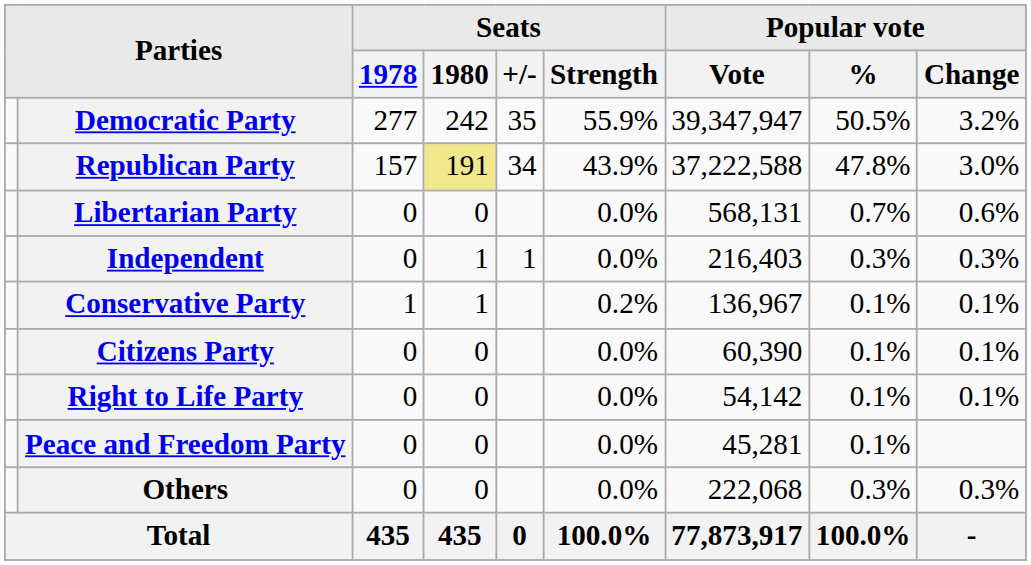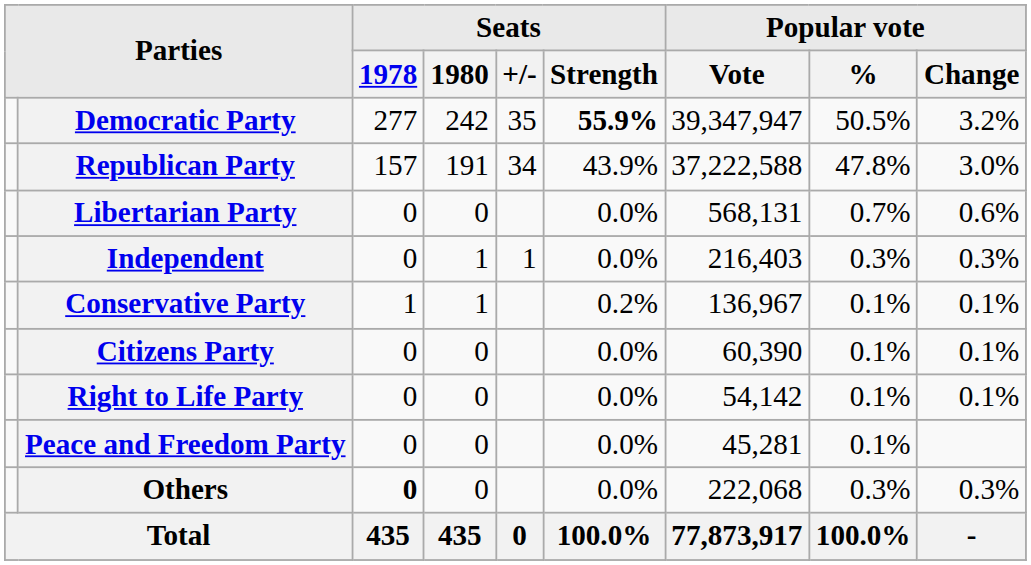Democratic Party | Seats / Strength: normal -> bold
Republican Party | Seats / 1980: khaki background -> no background
Others | Seats / 1978: normal -> bold
